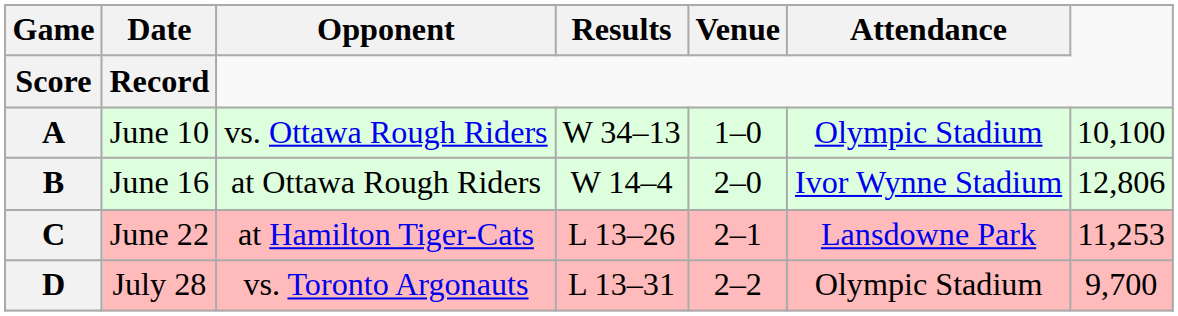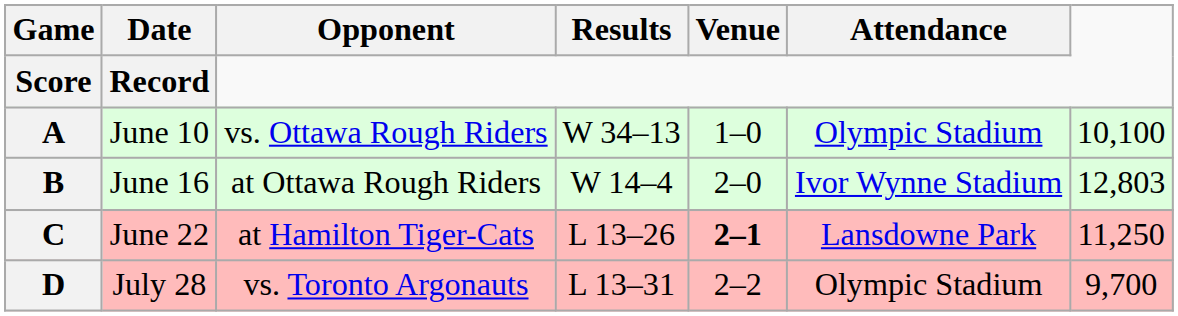B | column 7: 12,806 -> 12,803
C | Venue: normal -> bold
C | column 7: 11,253 -> 11,250
